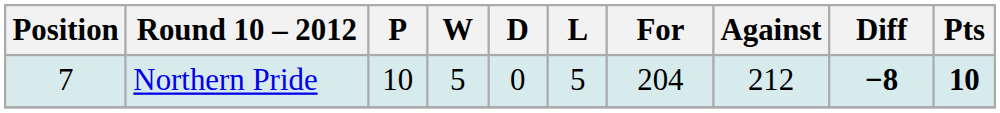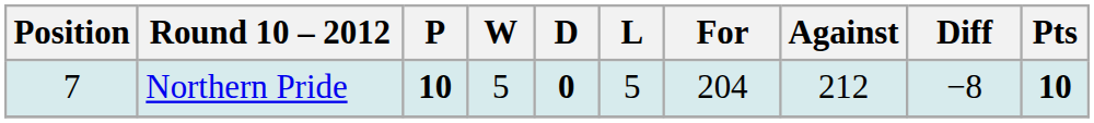Northern Pride | P: normal -> bold
Northern Pride | D: normal -> bold
Northern Pride | Diff: bold -> normal
